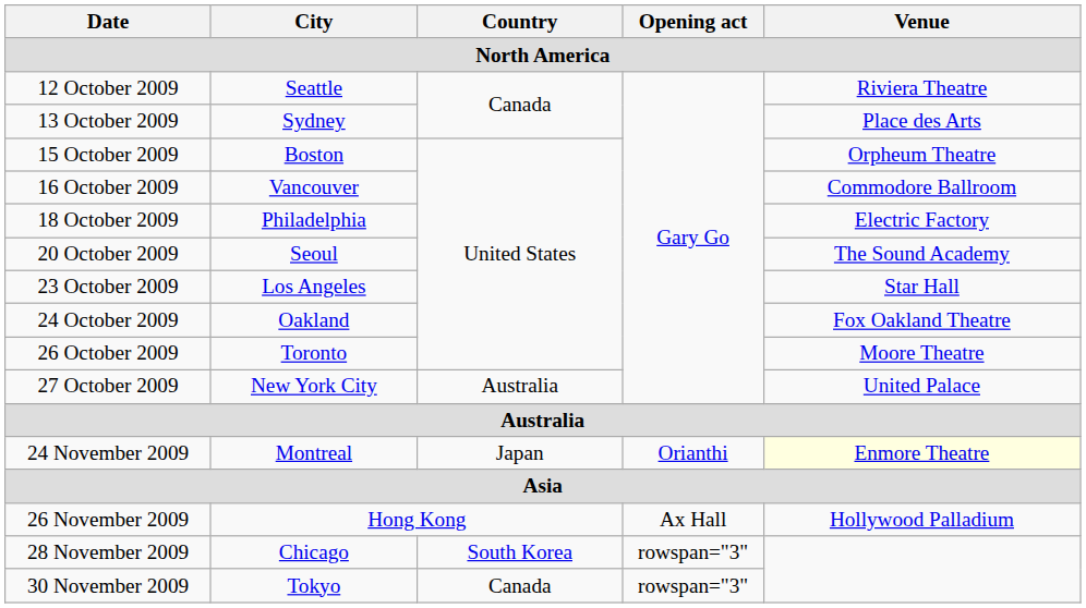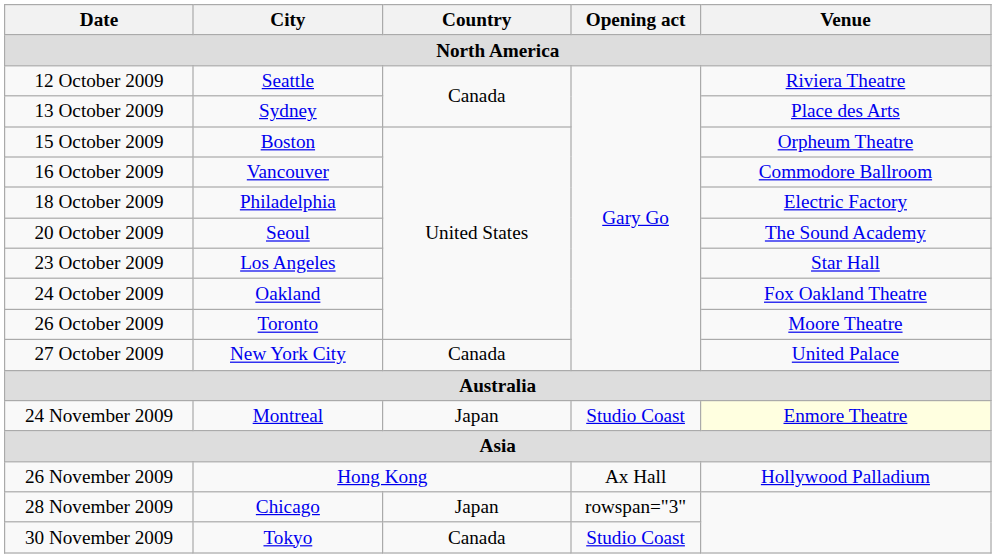27 October 2009 | Country: Australia -> Canada
24 November 2009 | Opening act: Orianthi -> Studio Coast
28 November 2009 | Country: South Korea -> Japan
30 November 2009 | Opening act: rowspan="3" -> Studio Coast
